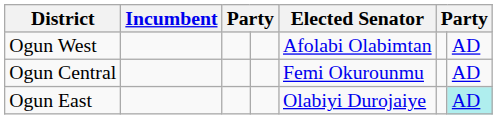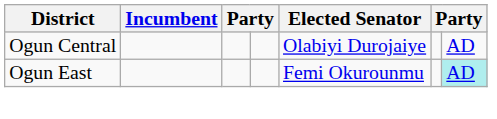- row: Ogun West | Afolabi Olabimtan | AD
Ogun Central | Elected Senator: Femi Okurounmu -> Olabiyi Durojaiye
Ogun East | Elected Senator: Olabiyi Durojaiye -> Femi Okurounmu
